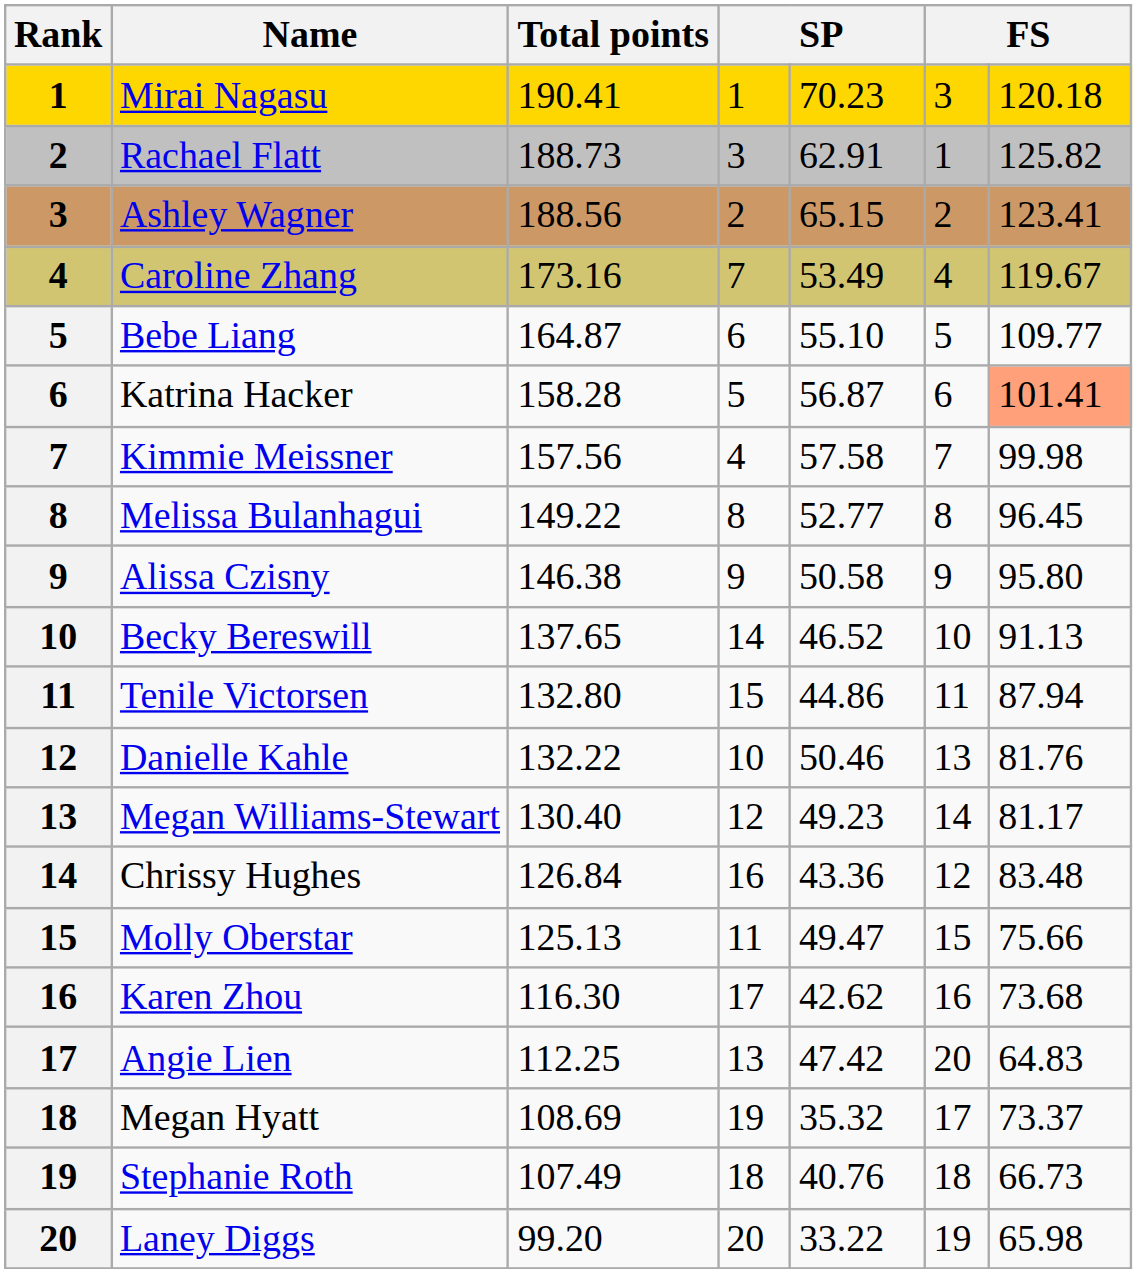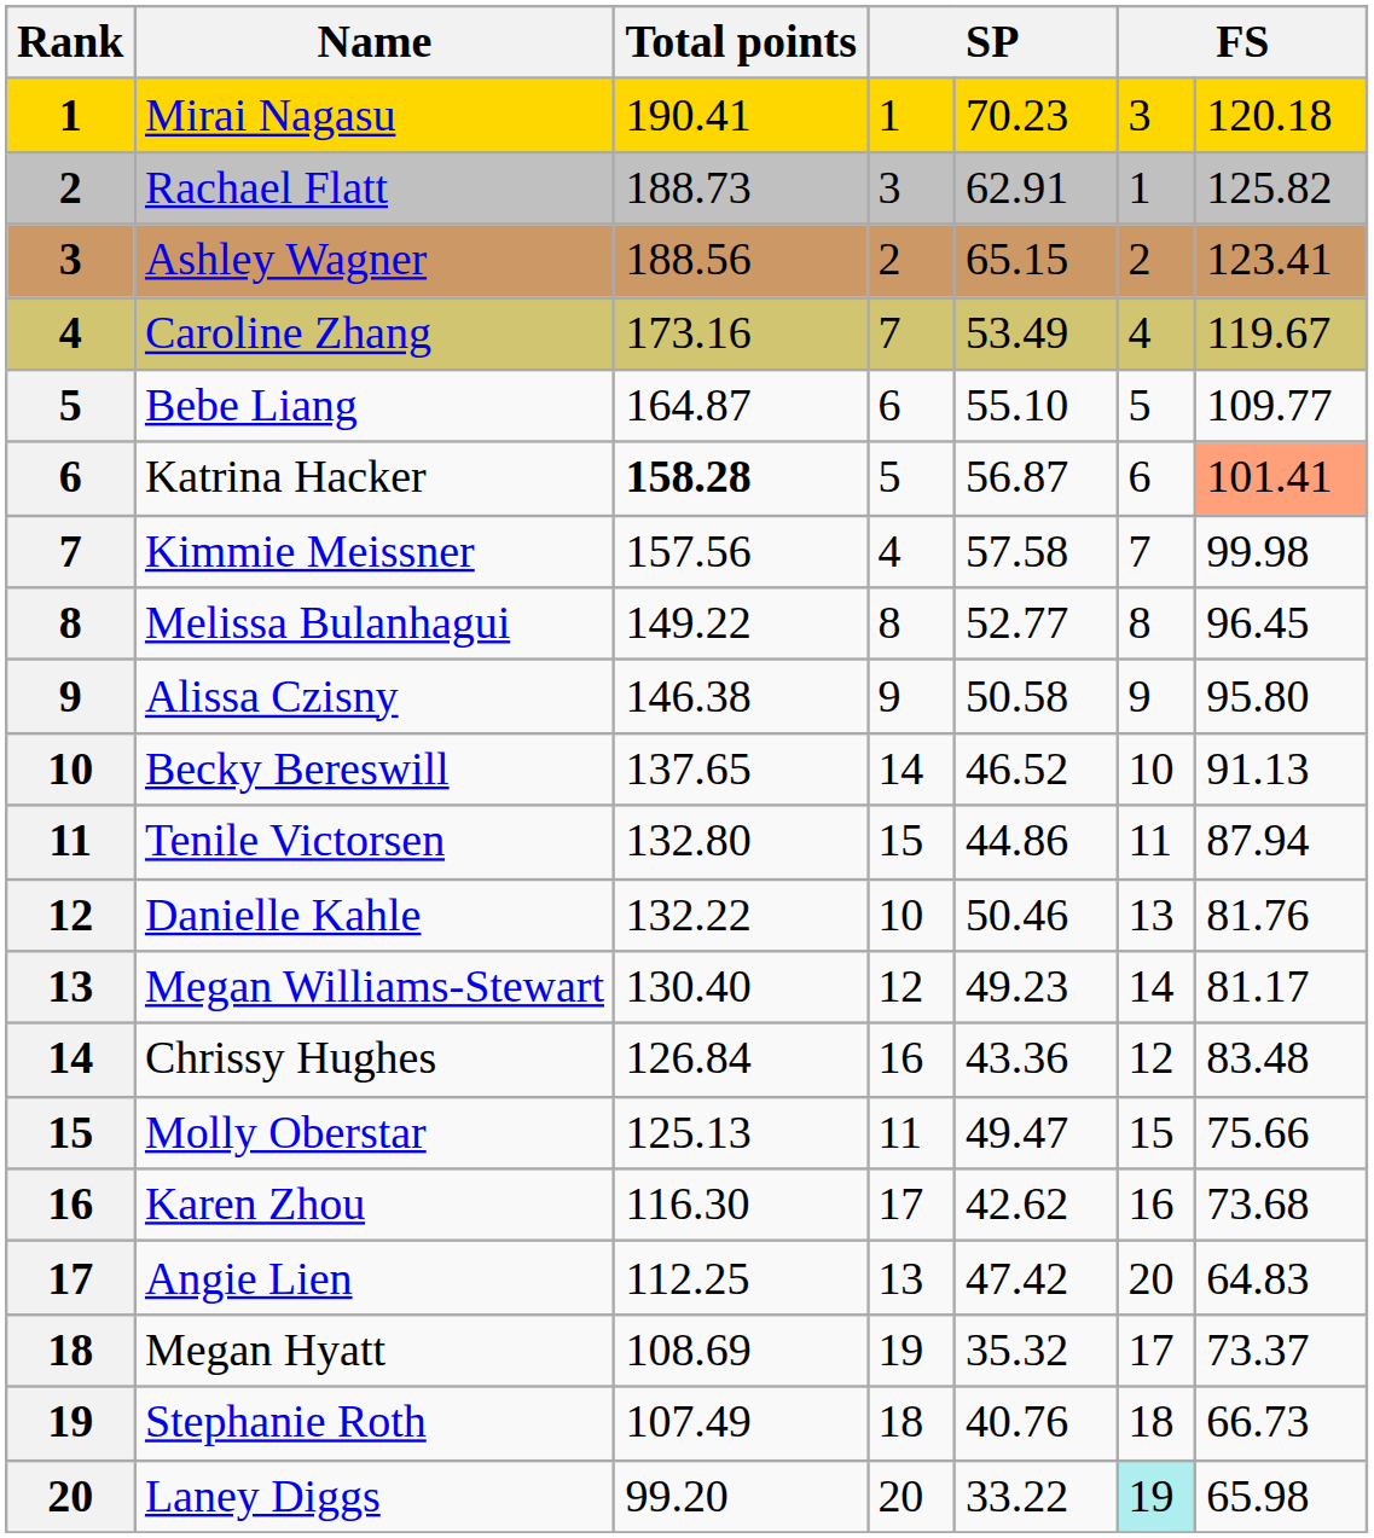Katrina Hacker | Total points: normal -> bold
Laney Diggs | column 6: no background -> paleturquoise background
